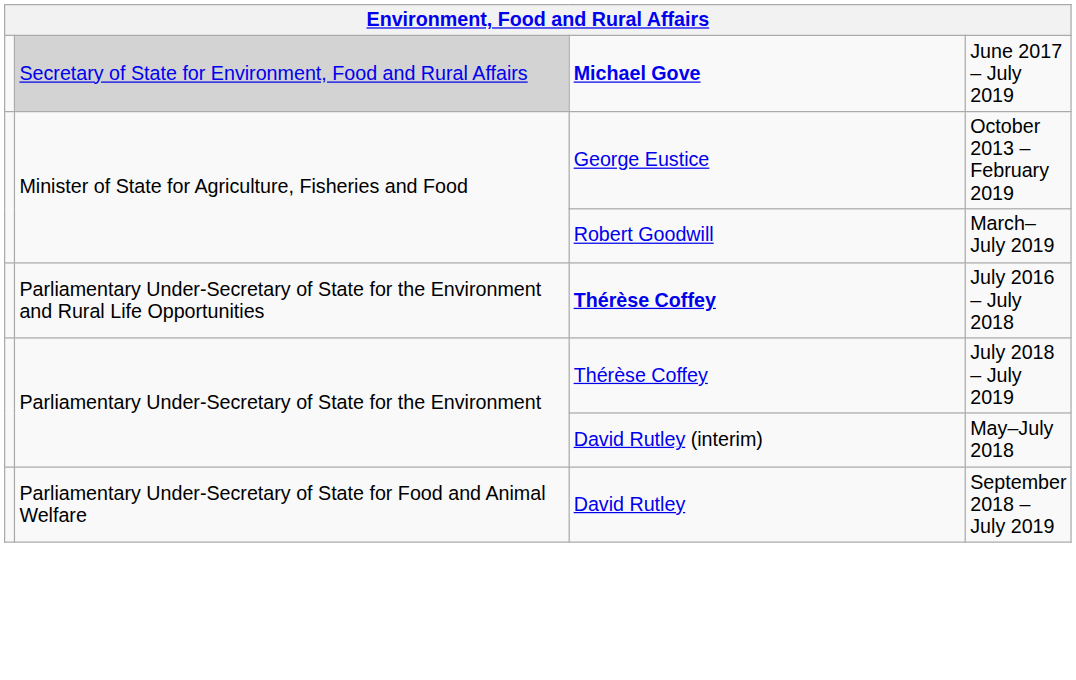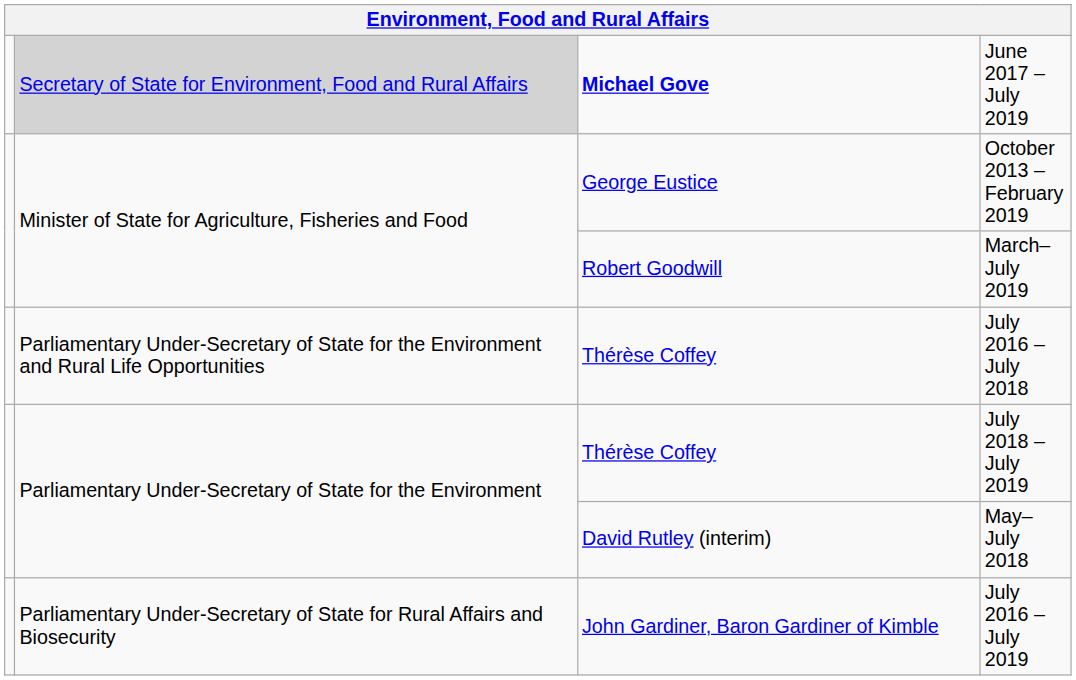July 2016 – July 2018 | column 3: bold -> normal
+ row: Parliamentary Under-Secretary of State for Rural Affairs and Biosecurity | John Gardiner, Baron Gardiner of Kimble | July 2016 – July 2019
- row: Parliamentary Under-Secretary of State for Food and Animal Welfare | David Rutley | September 2018 – July 2019
